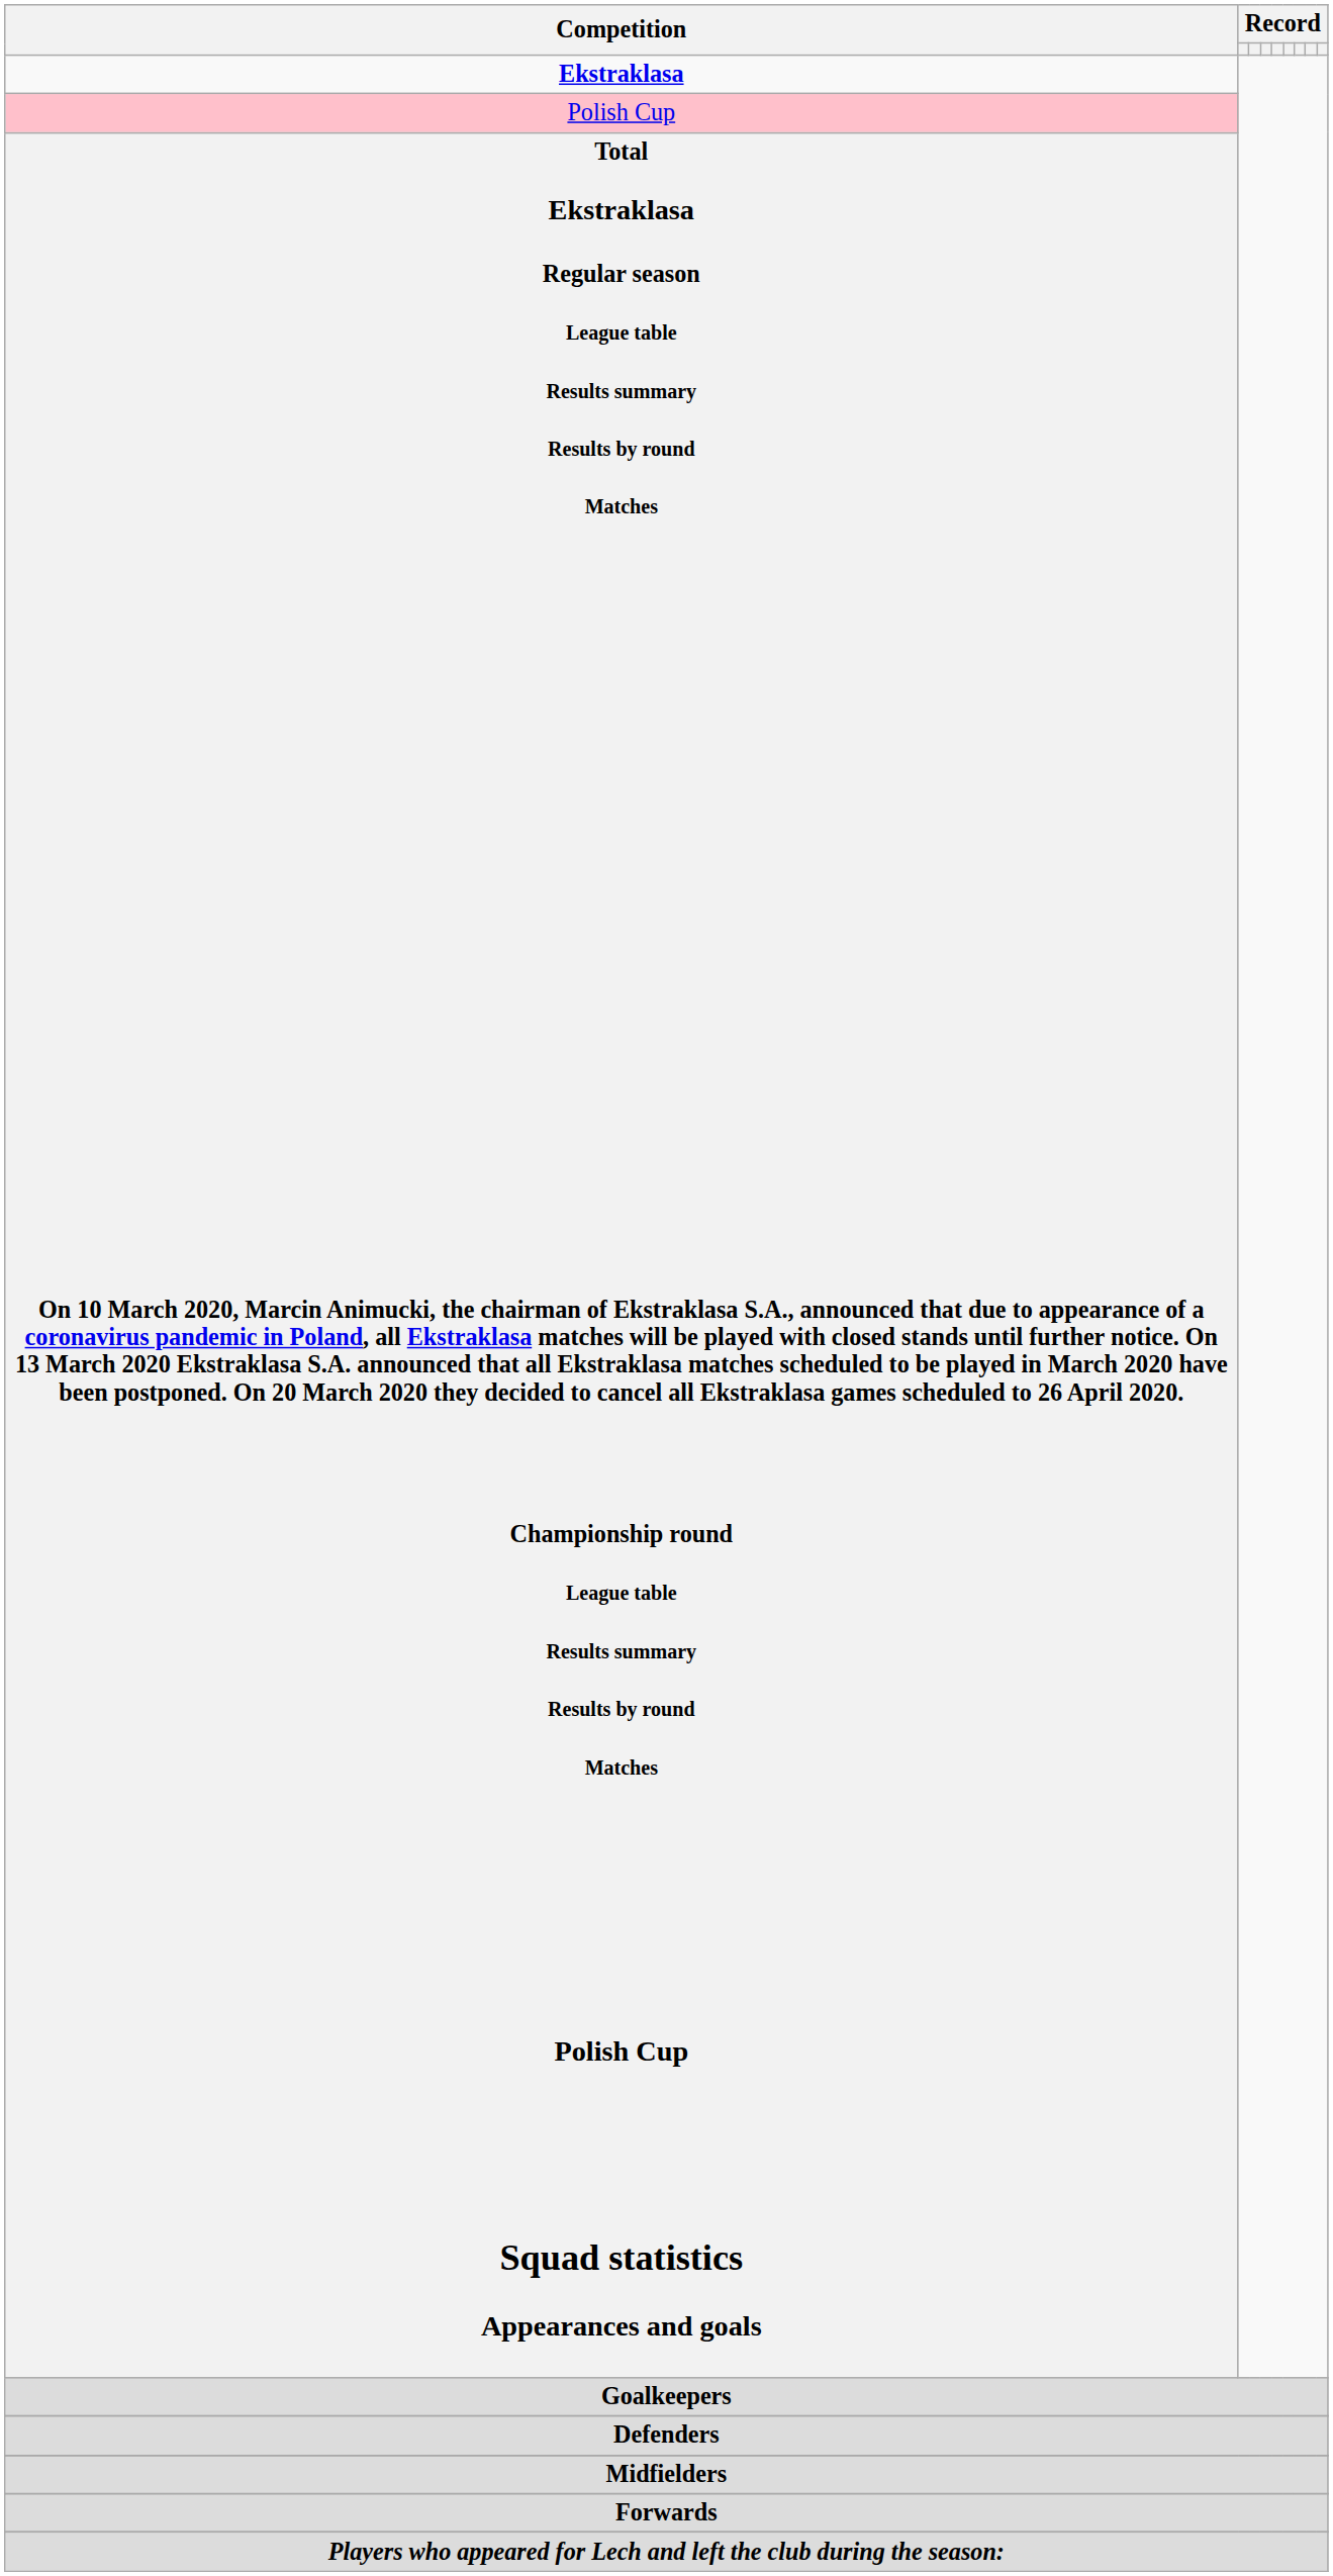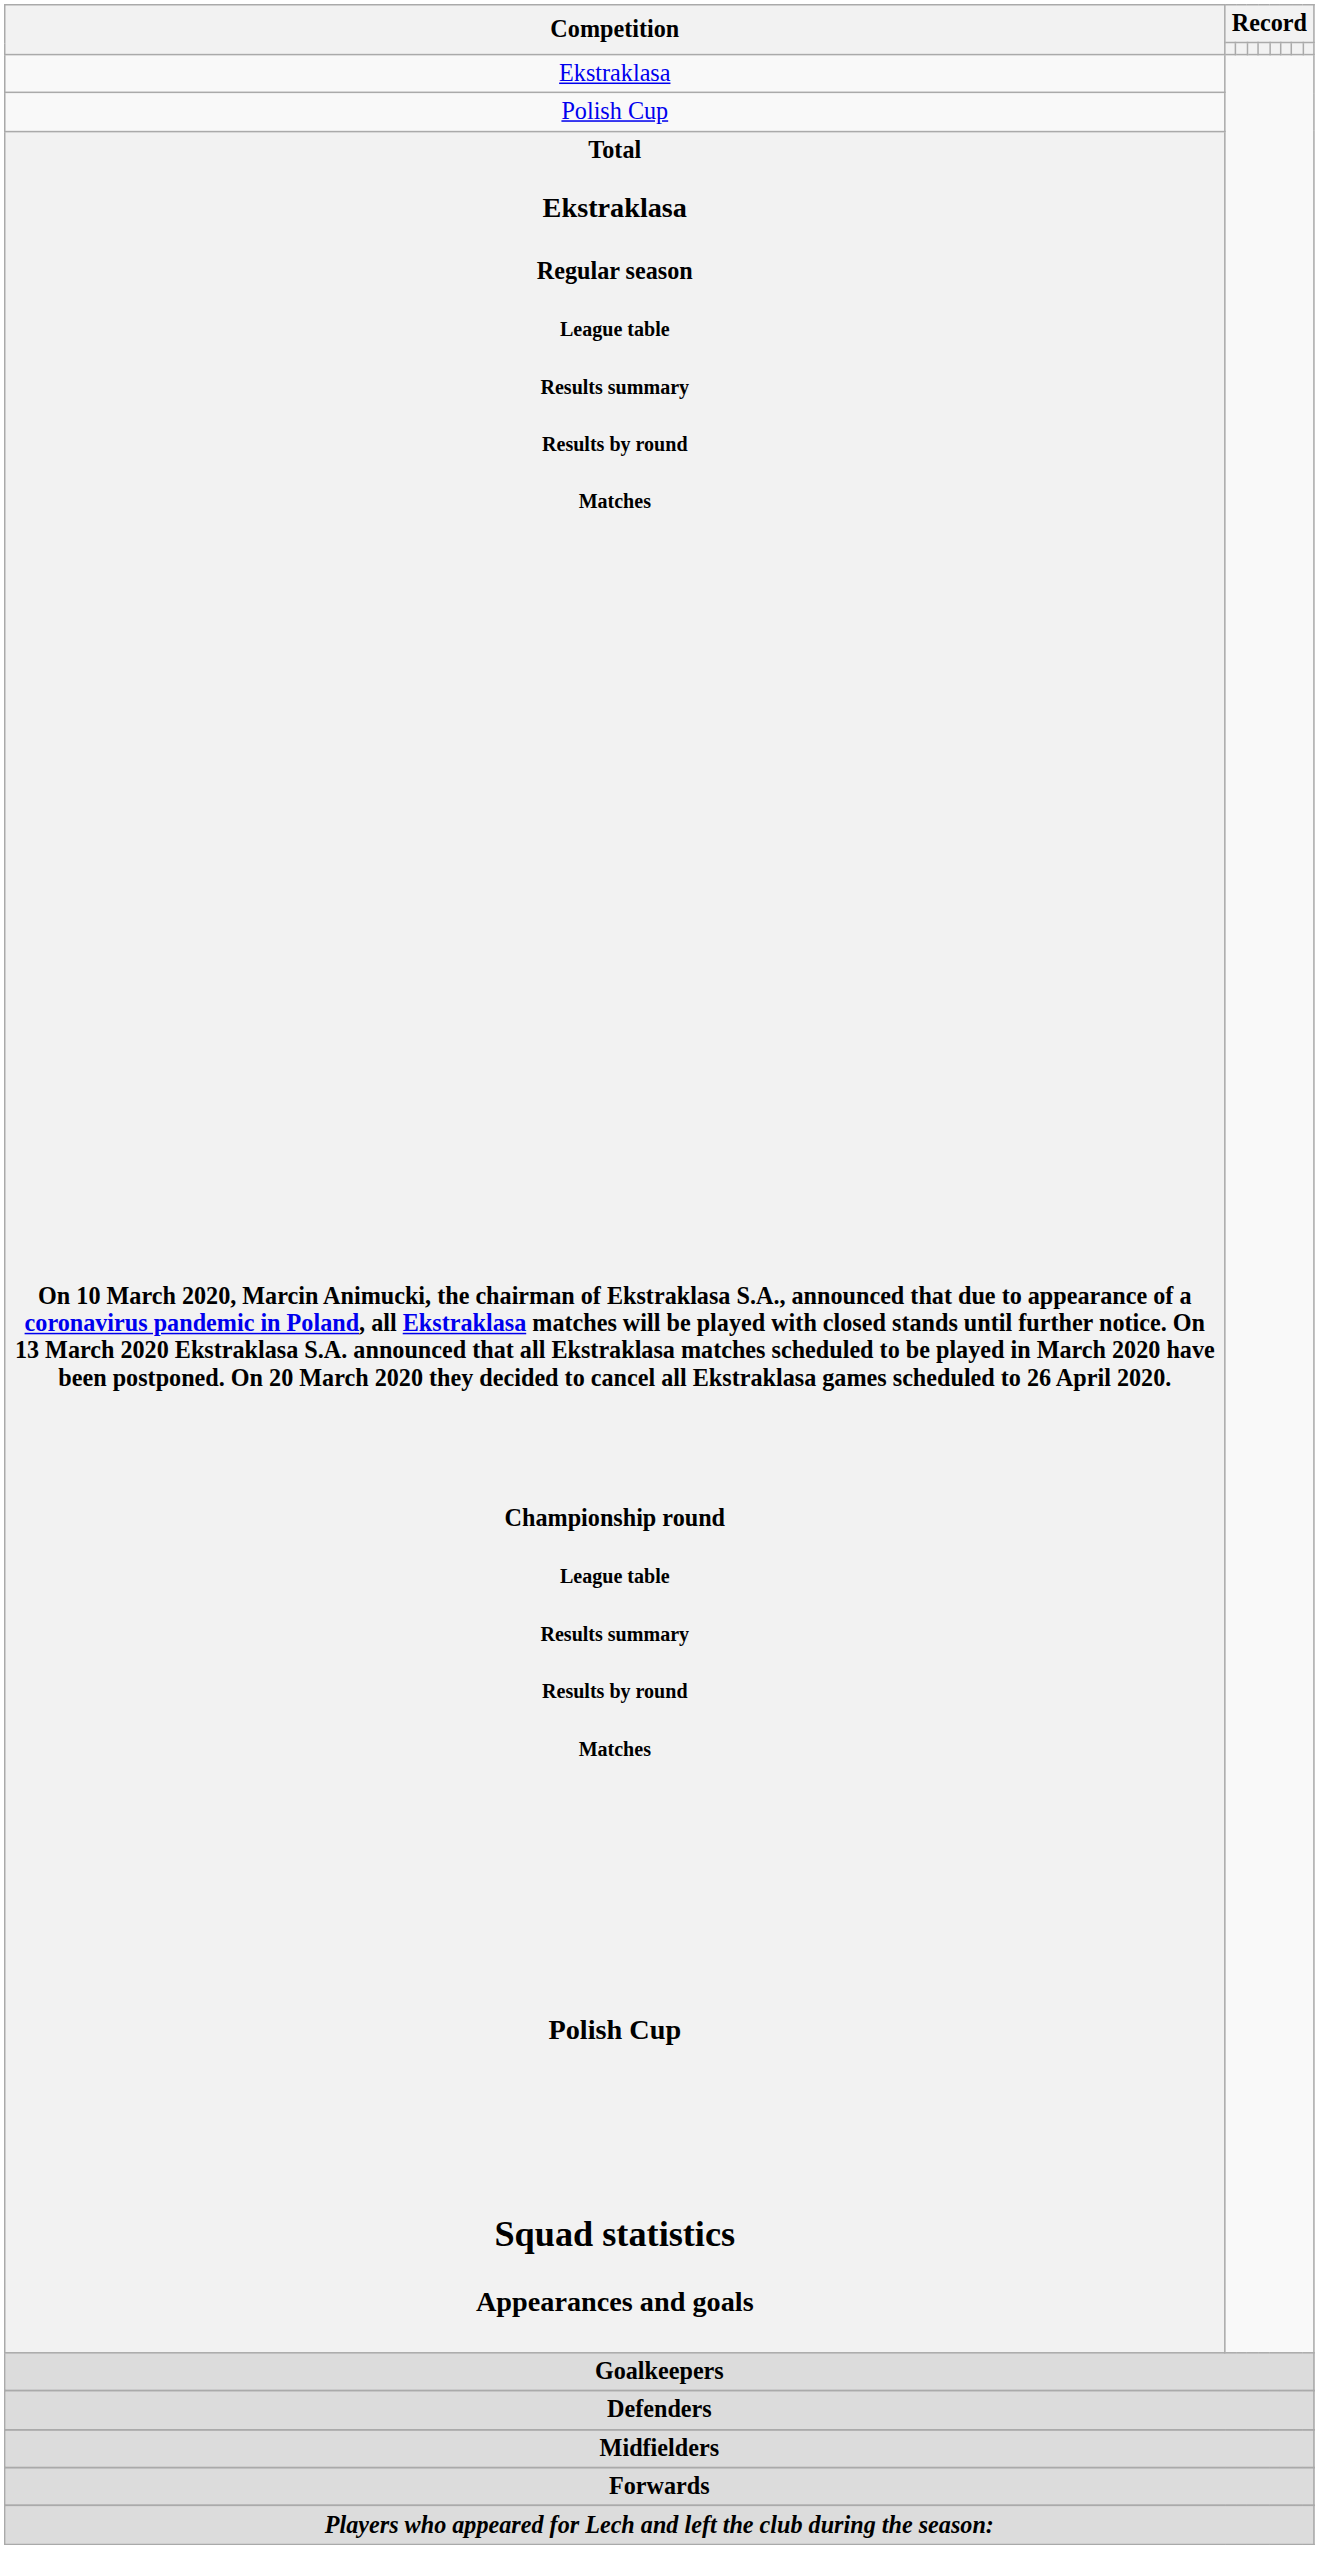Ekstraklasa | Competition: bold -> normal
Polish Cup | Competition: pink background -> no background
